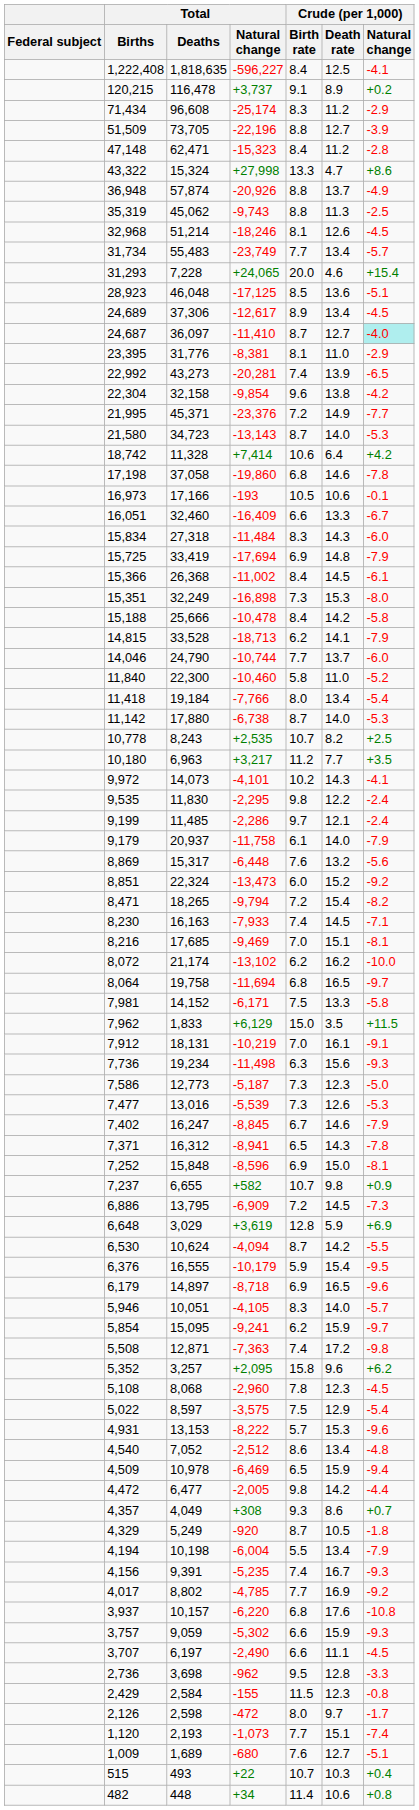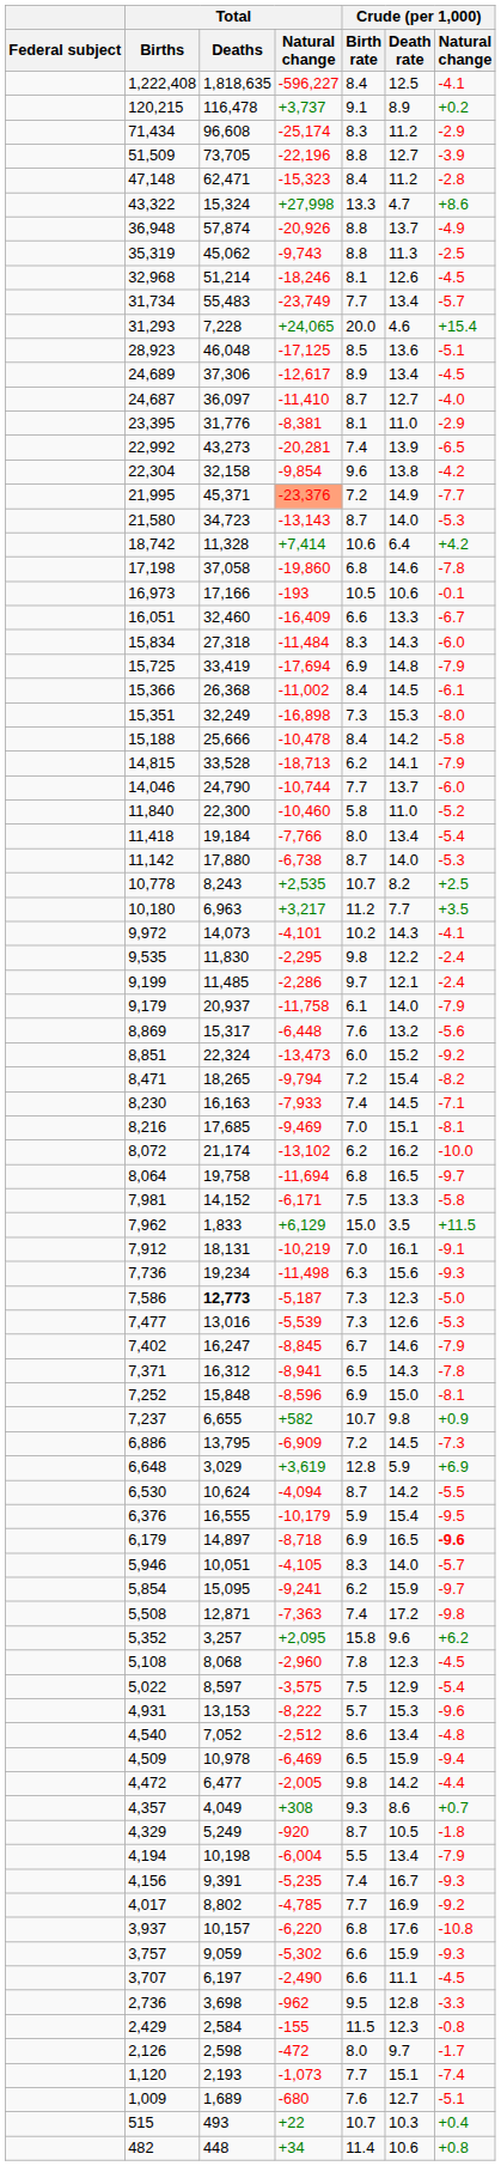24,687 | Crude (per 1,000) / Natural change: paleturquoise background -> no background
21,995 | Total / Natural change: no background -> lightsalmon background
7,586 | Total / Deaths: normal -> bold
6,179 | Crude (per 1,000) / Natural change: normal -> bold
